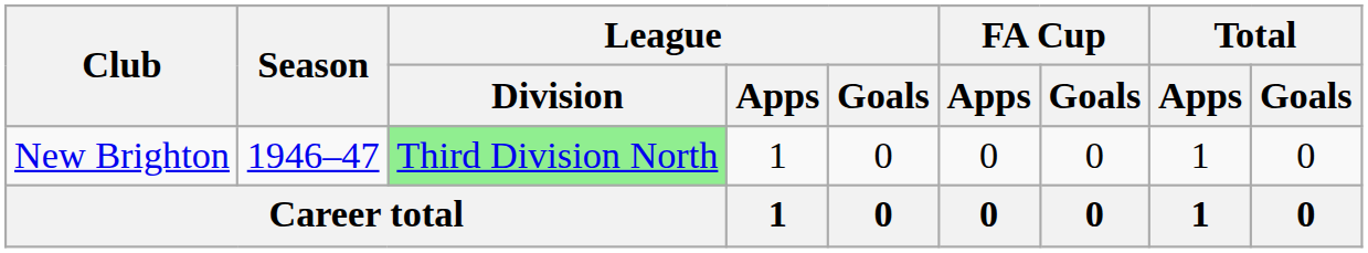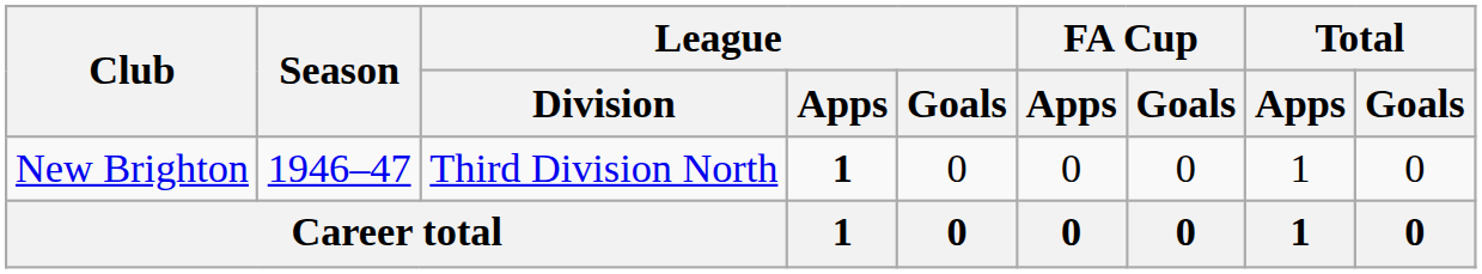New Brighton | League / Division: lightgreen background -> no background
New Brighton | League / Apps: normal -> bold
